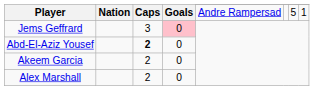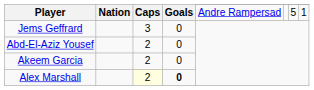Jems Geffrard | Goals: pink background -> no background
Abd-El-Aziz Yousef | Caps: bold -> normal
Alex Marshall | Caps: no background -> lightyellow background
Alex Marshall | Goals: normal -> bold
